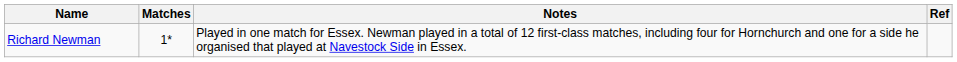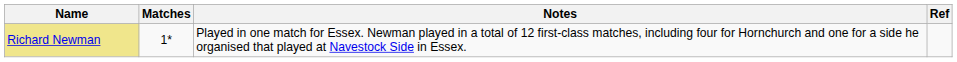row 2 | Name: no background -> khaki background
